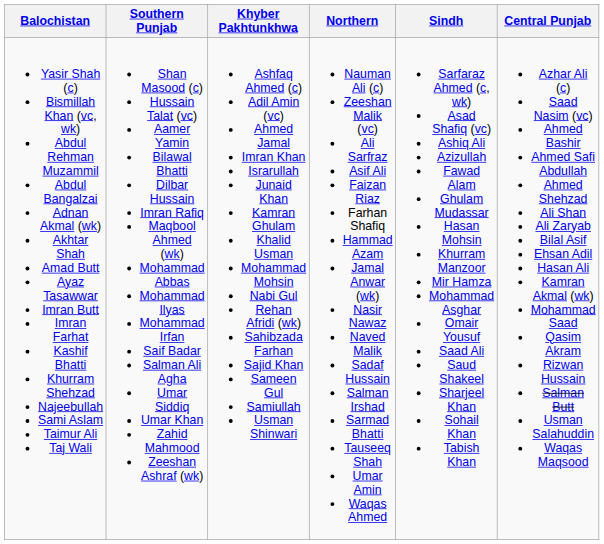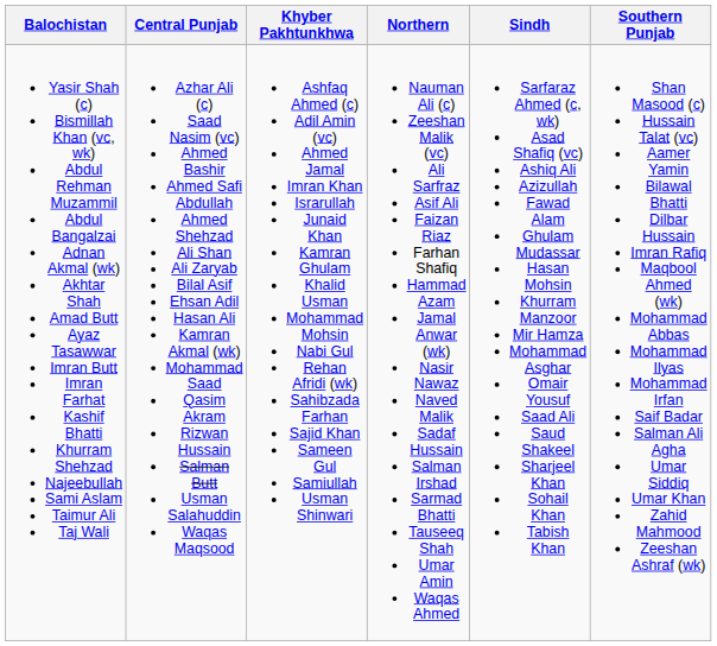columns swapped: Central Punjab <-> Southern Punjab
